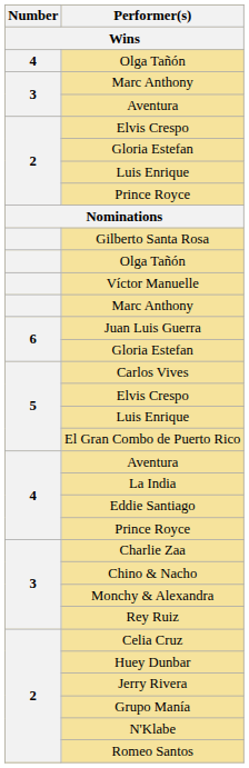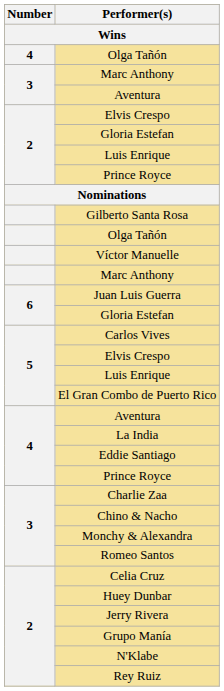row 28 | Performer(s): Rey Ruiz -> Romeo Santos
row 34 | Performer(s): Romeo Santos -> Rey Ruiz
